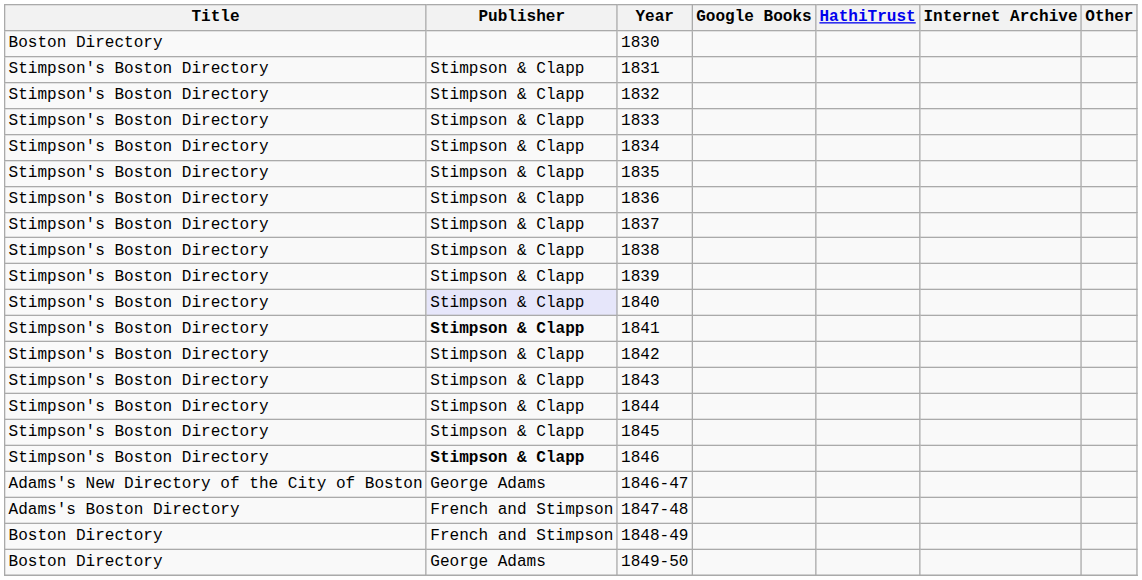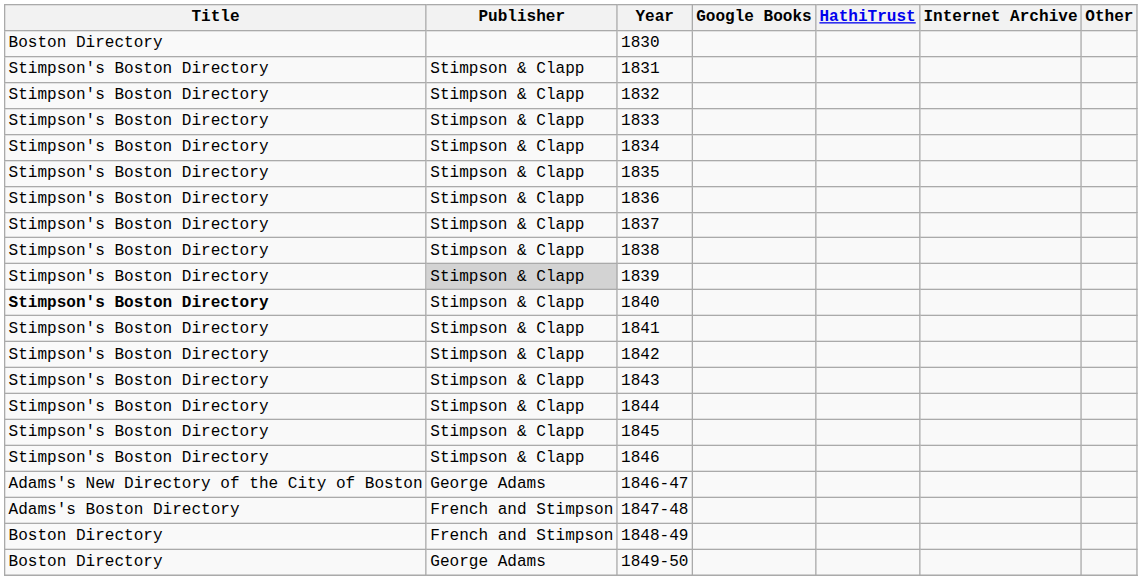1839 | Publisher: no background -> lightgrey background
1840 | Title: normal -> bold
1840 | Publisher: lavender background -> no background
1841 | Publisher: bold -> normal
1846 | Publisher: bold -> normal
